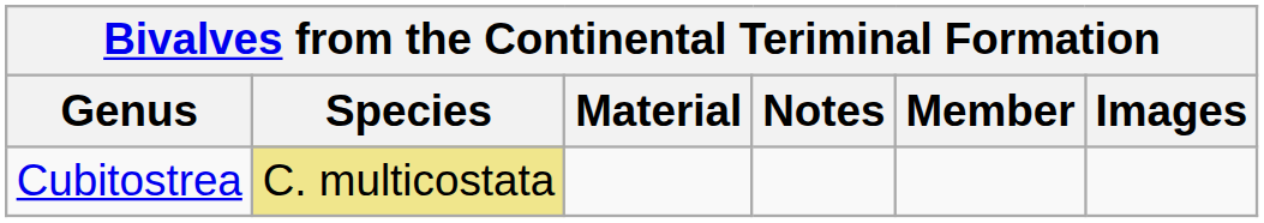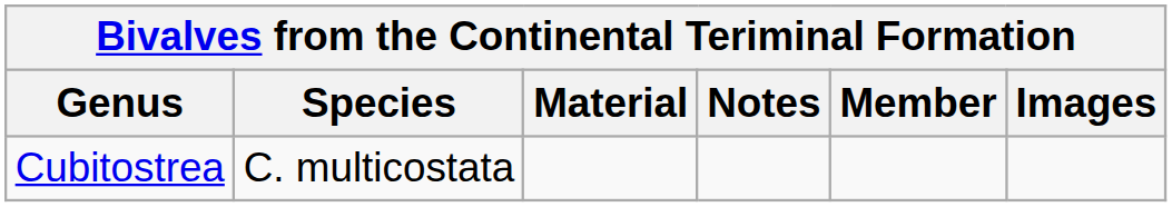Cubitostrea | Species: khaki background -> no background
